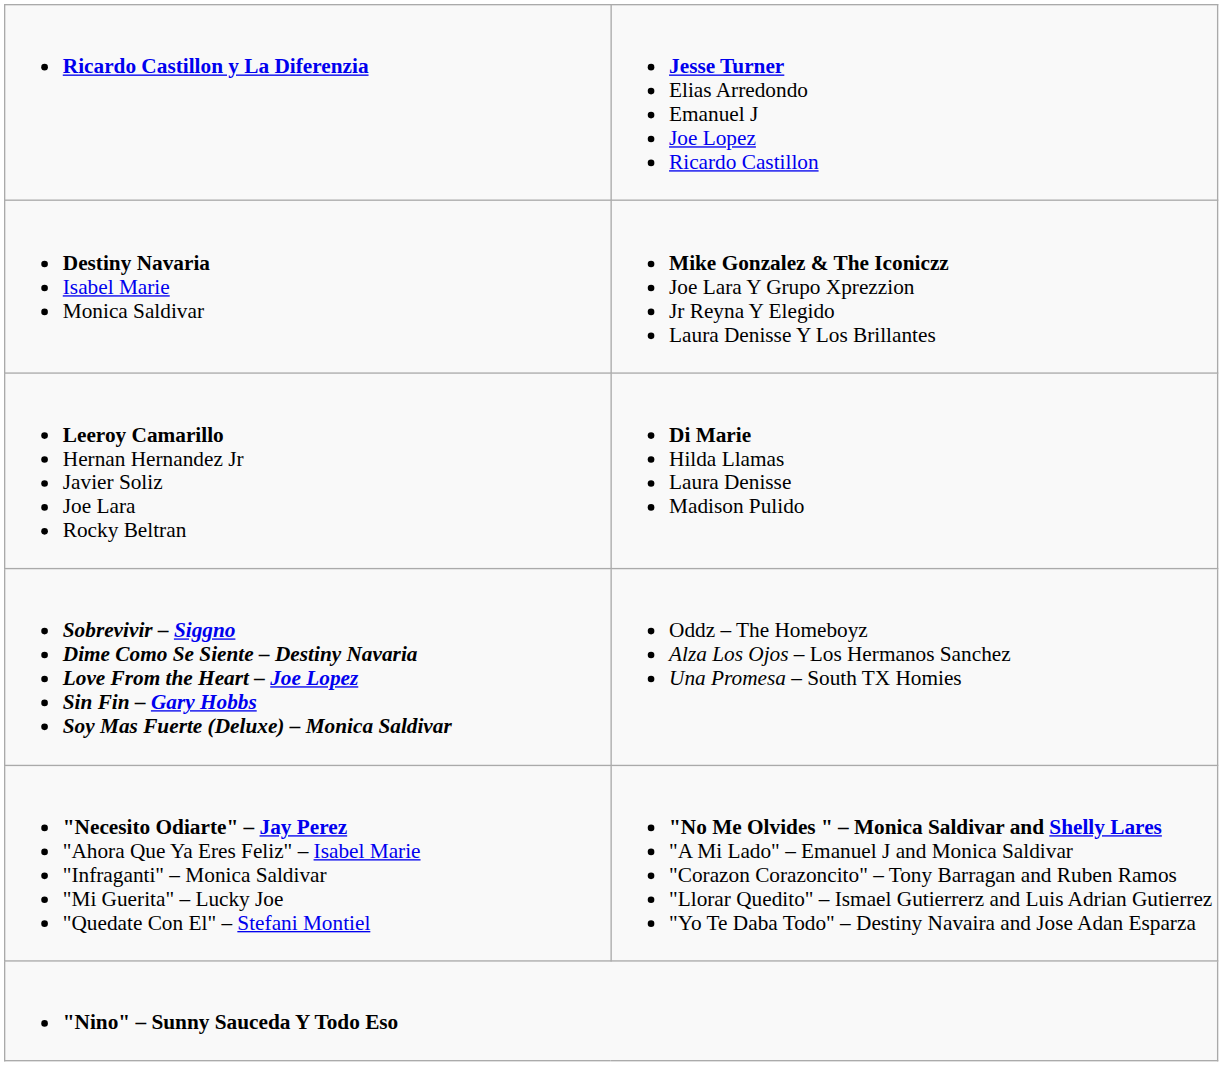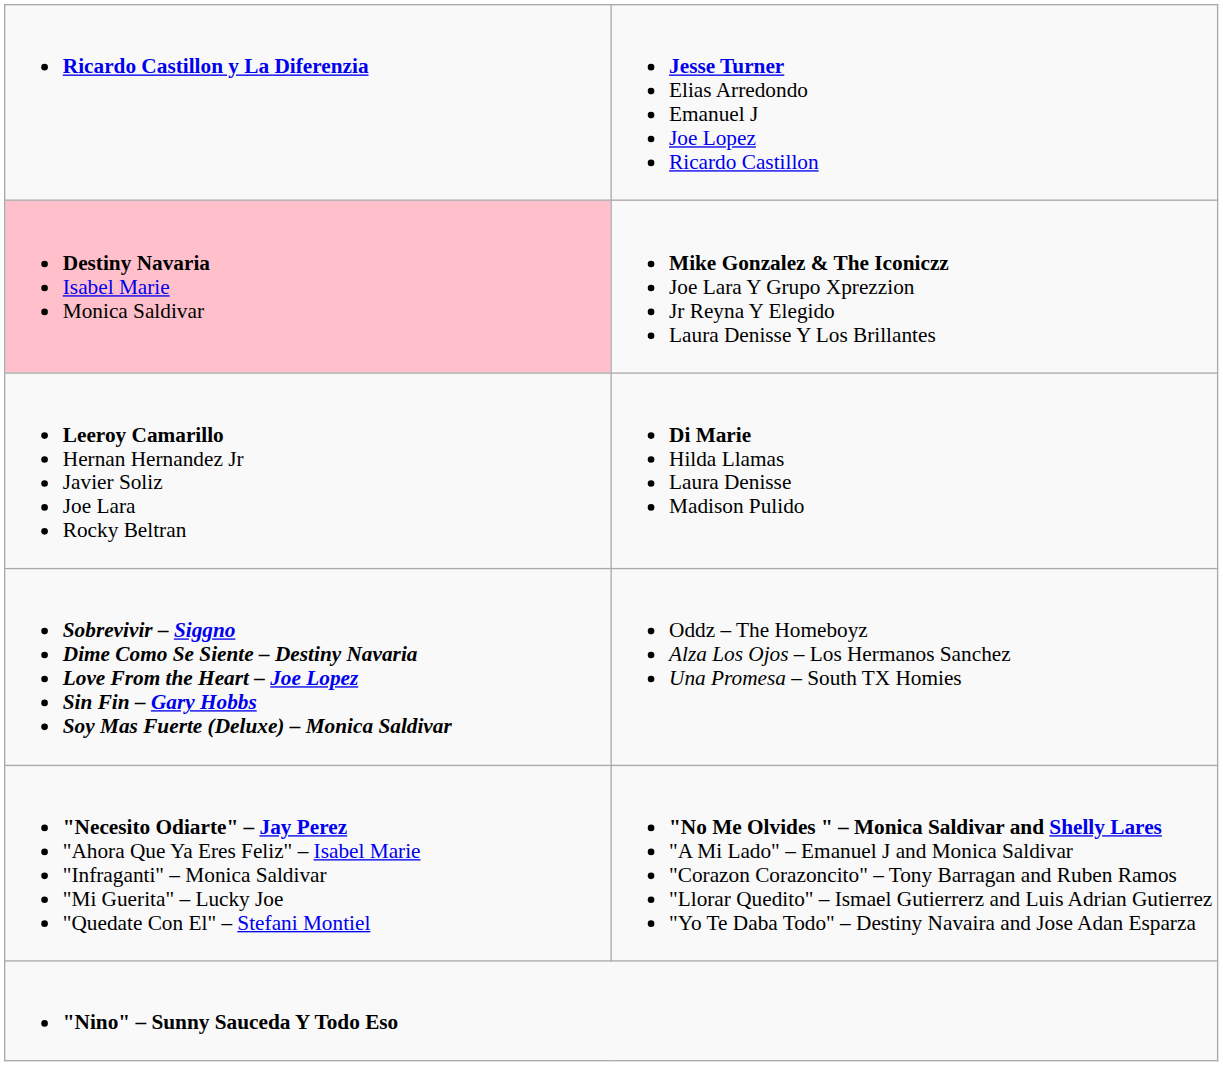Destiny Navaria Isabel Marie Monica Saldivar | column 1: no background -> pink background
